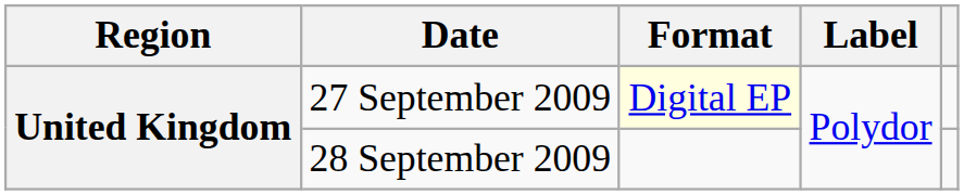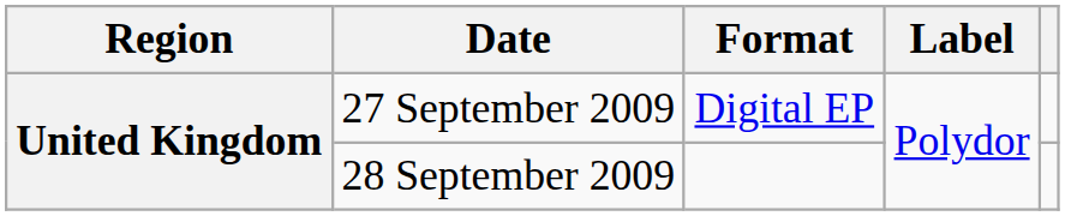27 September 2009 | Format: lightyellow background -> no background
